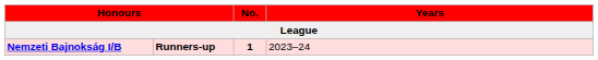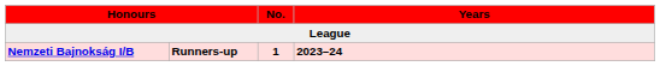Nemzeti Bajnokság I/B | Years: normal -> bold
